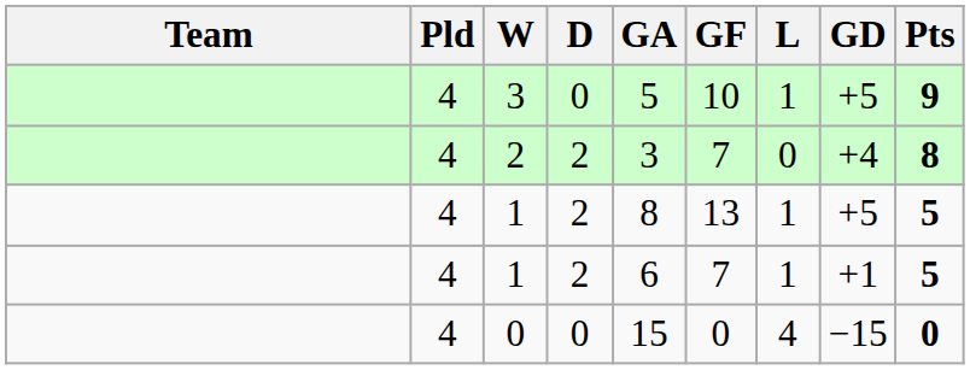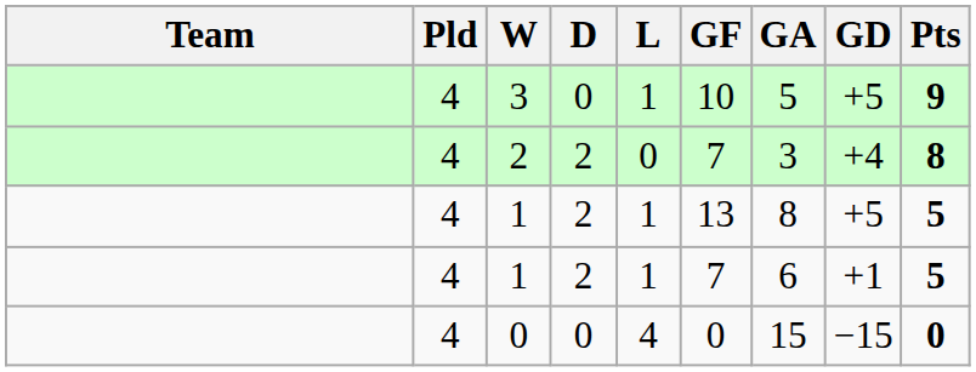columns swapped: L <-> GA
